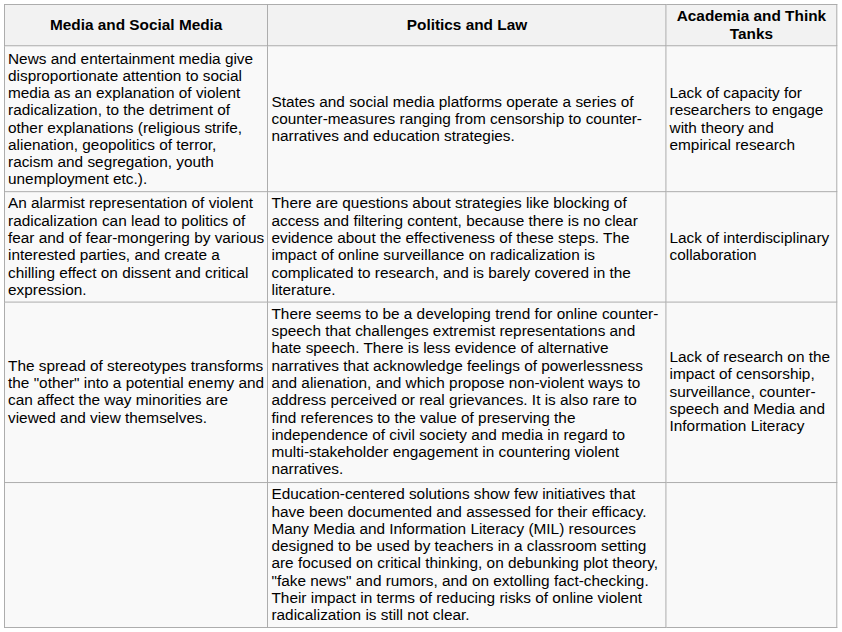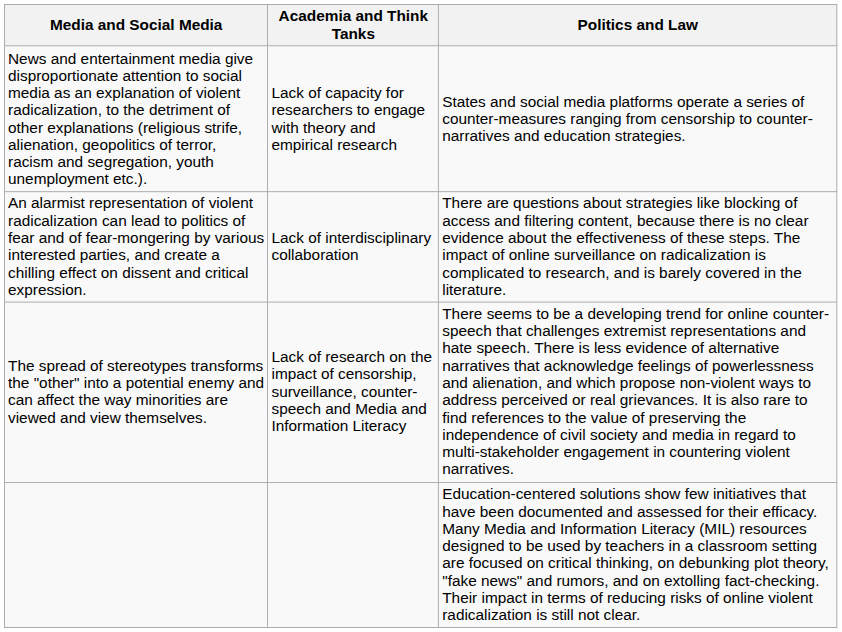columns swapped: Politics and Law <-> Academia and Think Tanks
